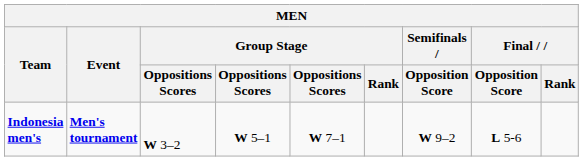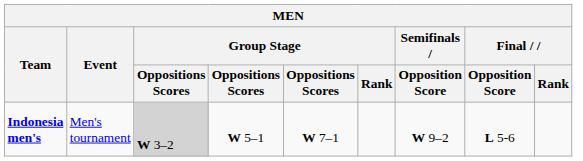Indonesia men's | Event: bold -> normal
Indonesia men's | column 3: no background -> lightgrey background
